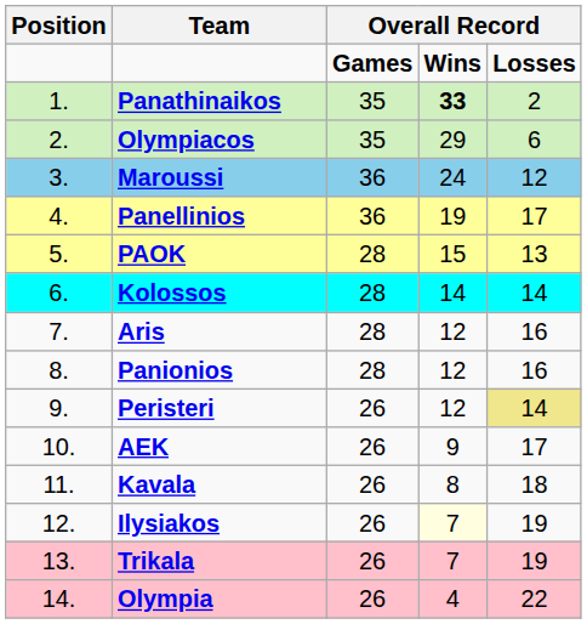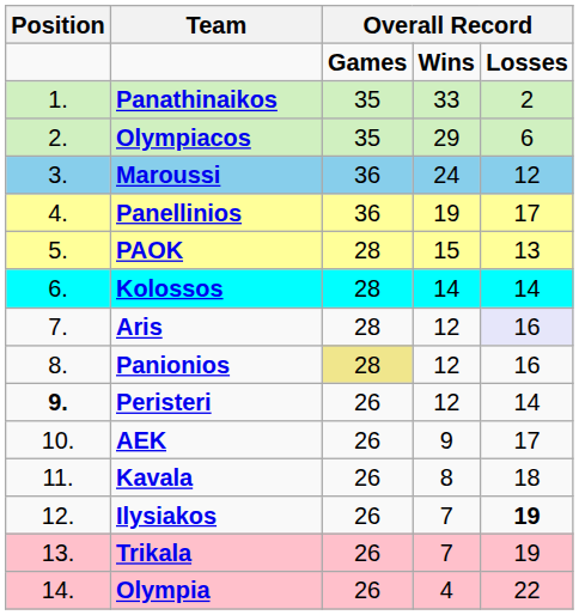Panathinaikos | column 4: bold -> normal
Aris | column 5: no background -> lavender background
Panionios | column 3: no background -> khaki background
Peristeri | Position: normal -> bold
Peristeri | column 5: khaki background -> no background
Ilysiakos | column 4: lightyellow background -> no background
Ilysiakos | column 5: normal -> bold
